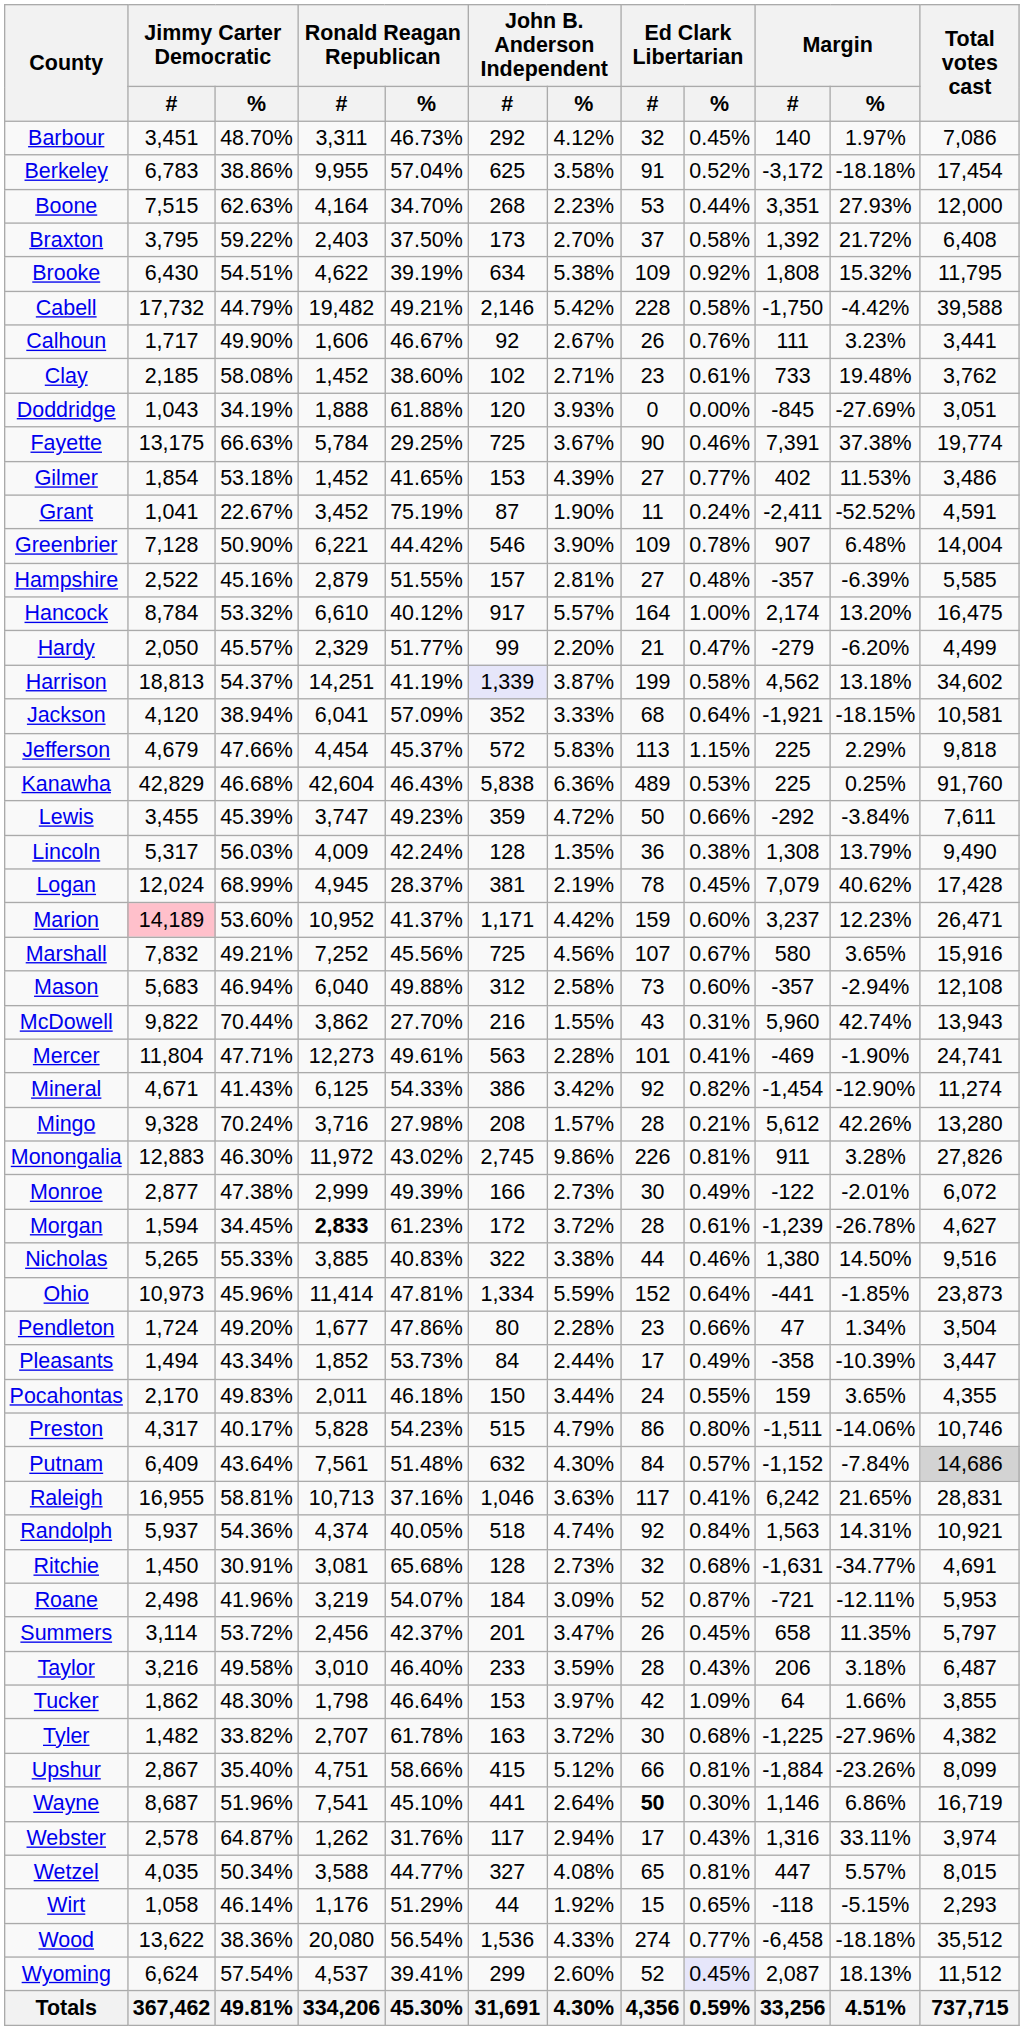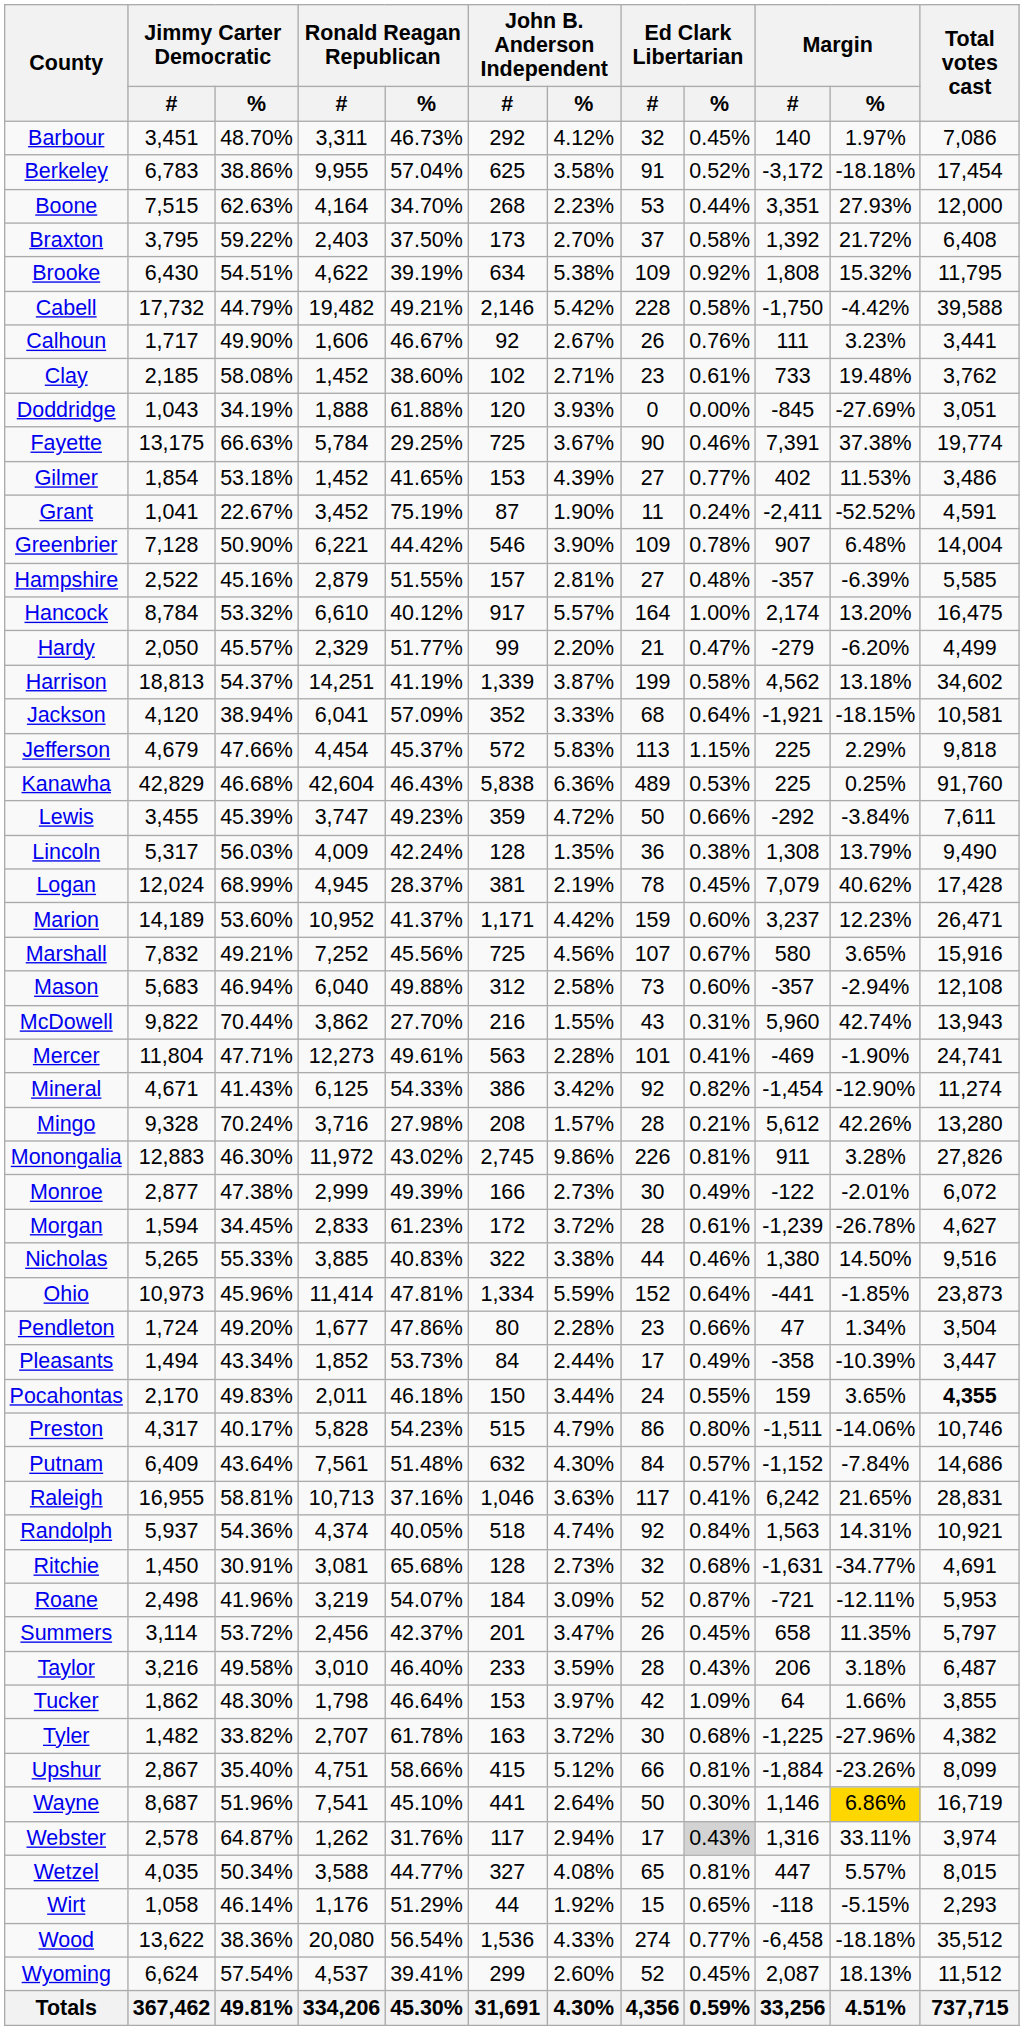Harrison | John B. Anderson Independent / #: lavender background -> no background
Marion | Jimmy Carter Democratic / #: pink background -> no background
Morgan | Ronald Reagan Republican / #: bold -> normal
Pocahontas | Total votes cast: normal -> bold
Putnam | Total votes cast: lightgrey background -> no background
Wayne | Ed Clark Libertarian / #: bold -> normal
Wayne | Margin / %: no background -> gold background
Webster | Ed Clark Libertarian / %: no background -> lightgrey background
Wyoming | Ed Clark Libertarian / %: lavender background -> no background
